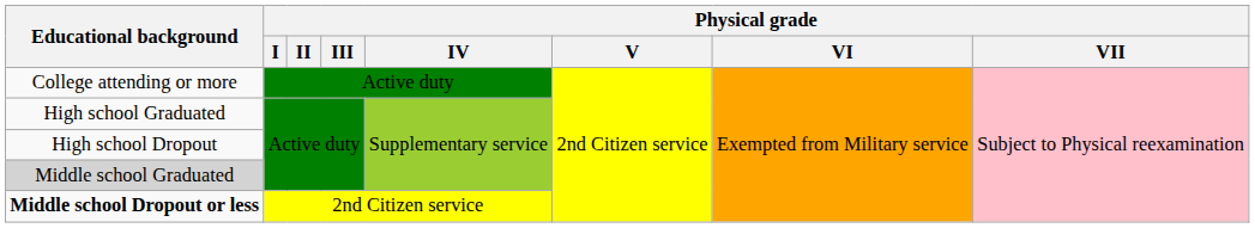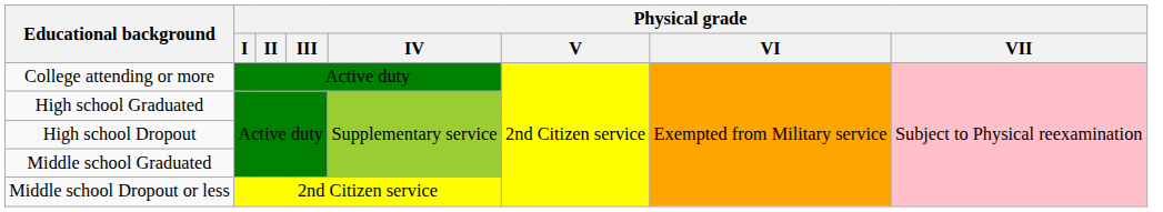Middle school Graduated | Educational background: lightgrey background -> no background
Middle school Dropout or less | Educational background: bold -> normal
